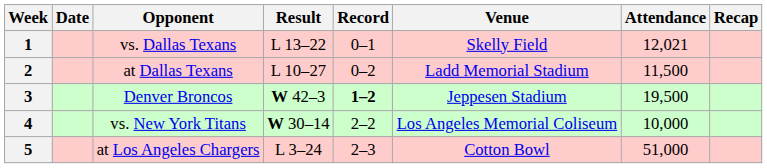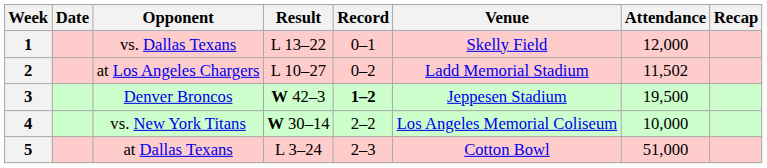1 | Attendance: 12,021 -> 12,000
2 | Opponent: at Dallas Texans -> at Los Angeles Chargers
2 | Attendance: 11,500 -> 11,502
5 | Opponent: at Los Angeles Chargers -> at Dallas Texans
